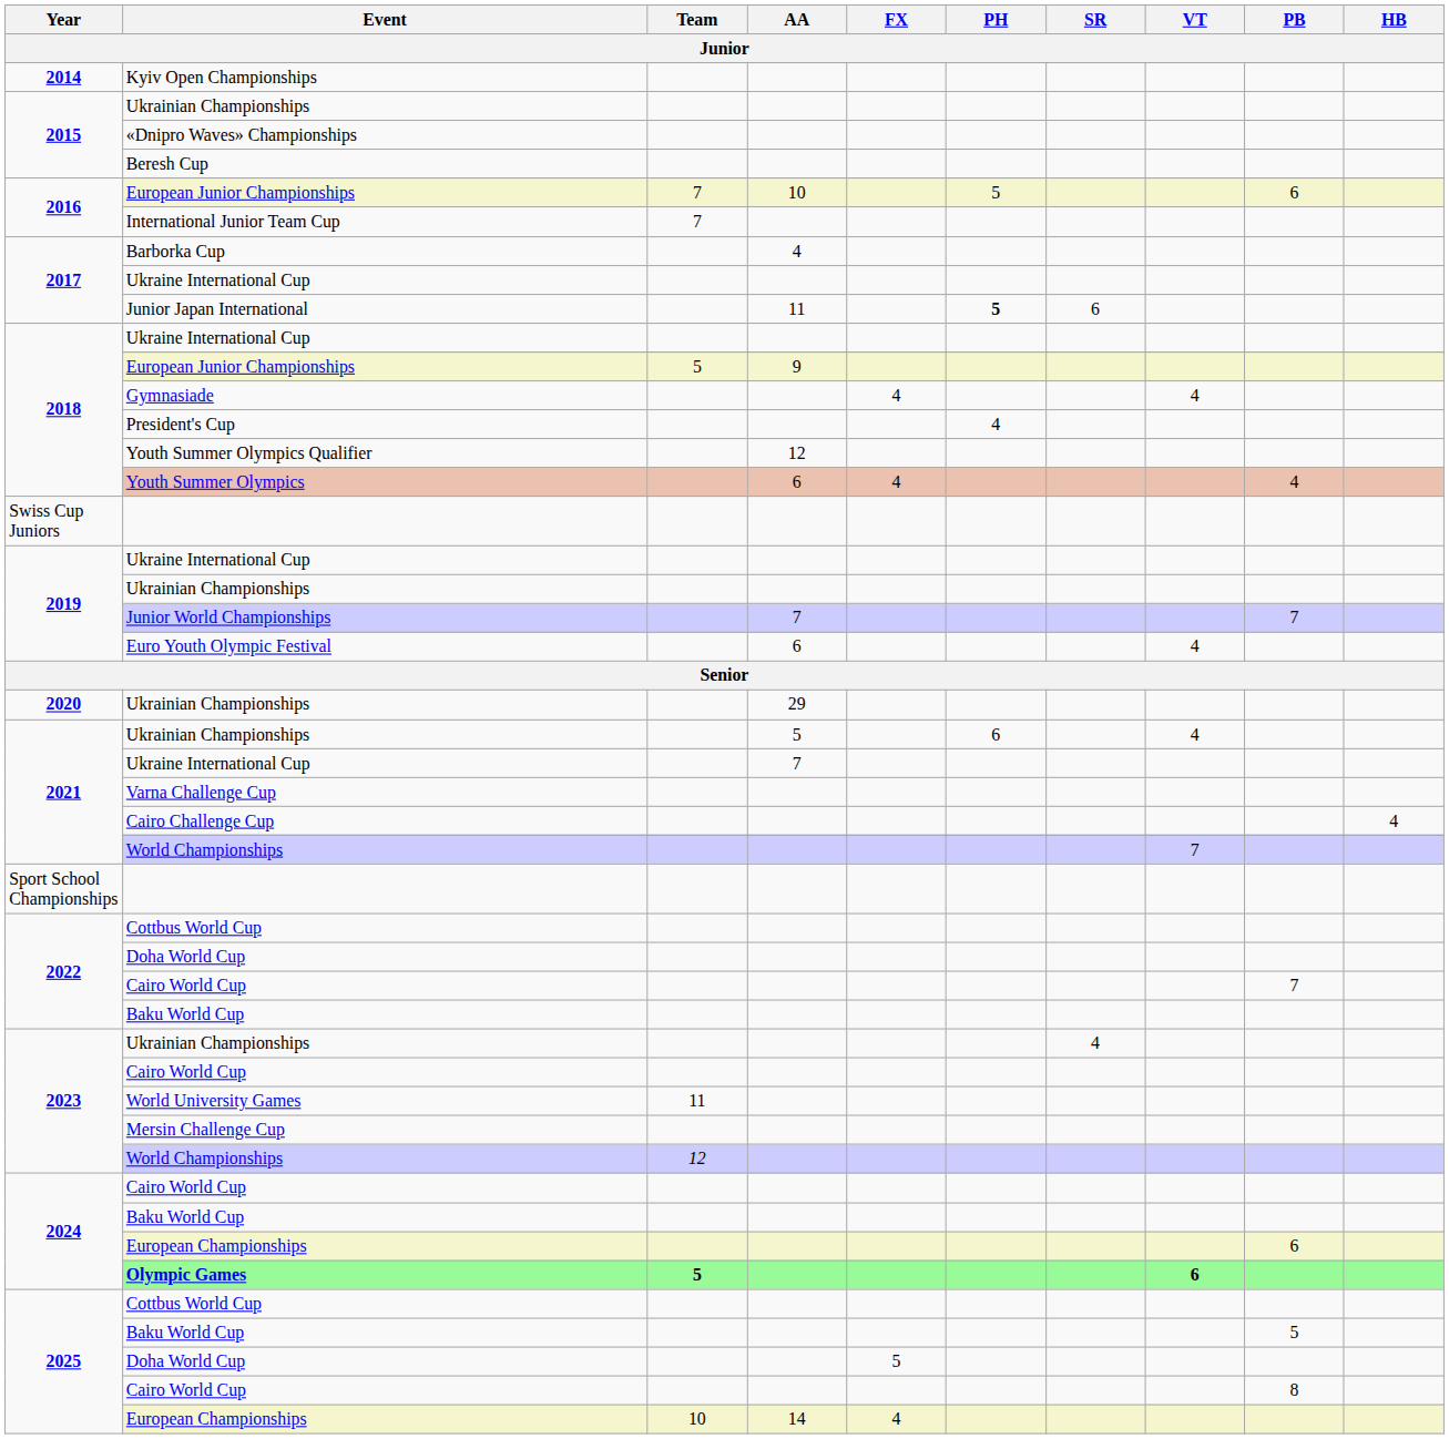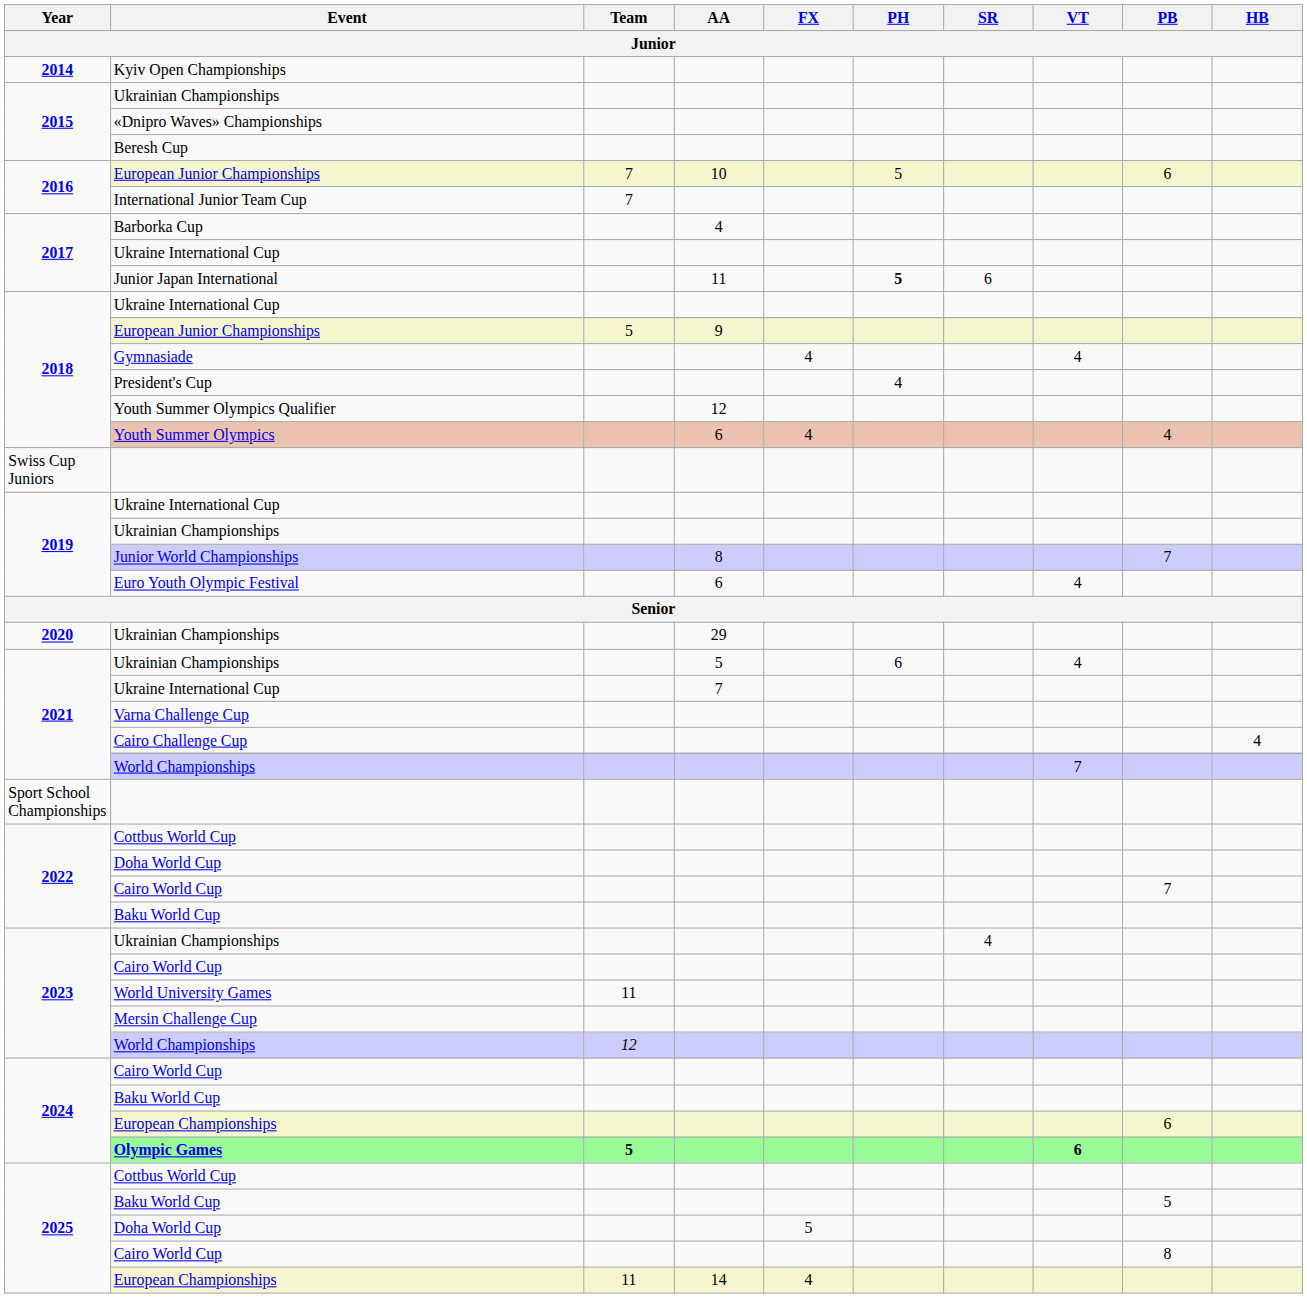Junior World Championships | AA: 7 -> 8
2025 / European Championships | Team: 10 -> 11
